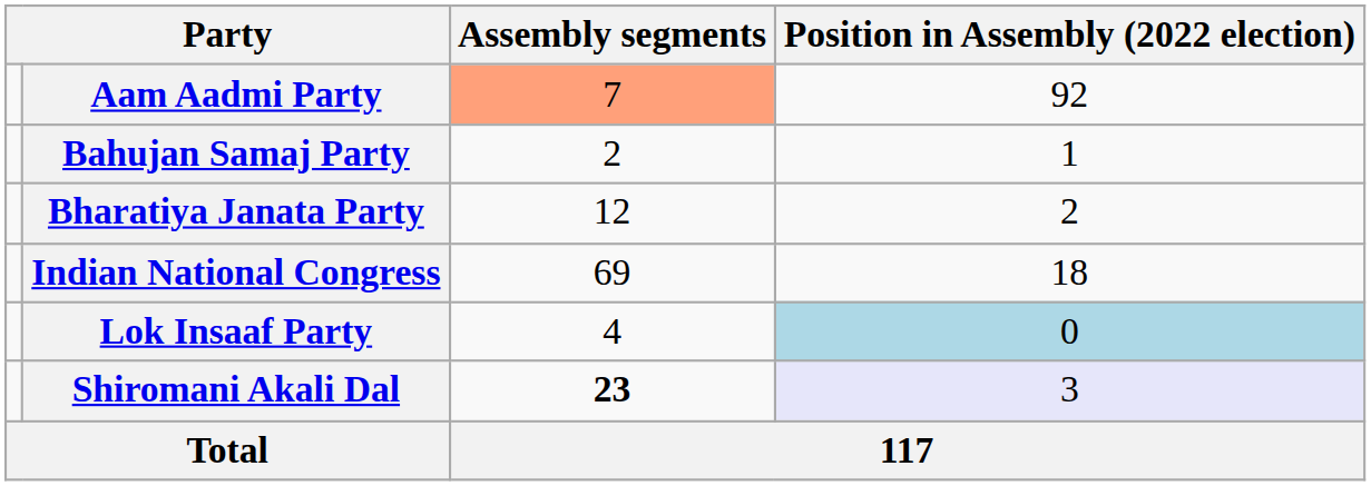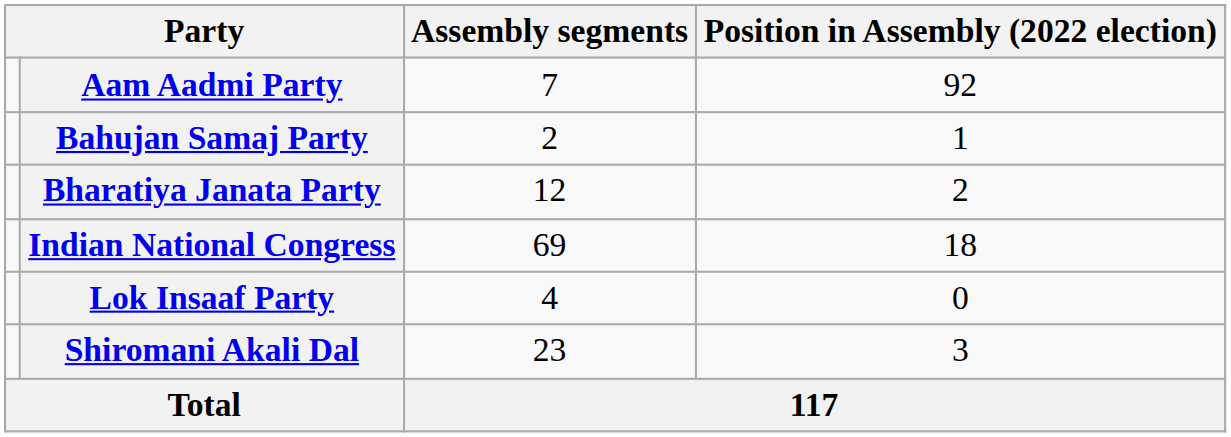Aam Aadmi Party | Assembly segments: lightsalmon background -> no background
Lok Insaaf Party | Position in Assembly (2022 election): lightblue background -> no background
Shiromani Akali Dal | Assembly segments: bold -> normal
Shiromani Akali Dal | Position in Assembly (2022 election): lavender background -> no background
